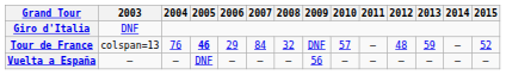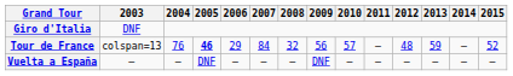Tour de France | 2009: DNF -> 56
Vuelta a España | 2009: 56 -> DNF
